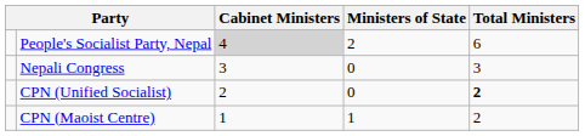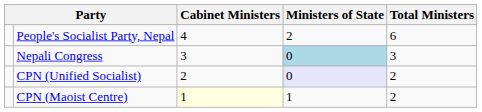People's Socialist Party, Nepal | Cabinet Ministers: lightgrey background -> no background
Nepali Congress | Ministers of State: no background -> lightblue background
CPN (Unified Socialist) | Ministers of State: no background -> lavender background
CPN (Unified Socialist) | Total Ministers: bold -> normal
CPN (Maoist Centre) | Cabinet Ministers: no background -> lightyellow background
